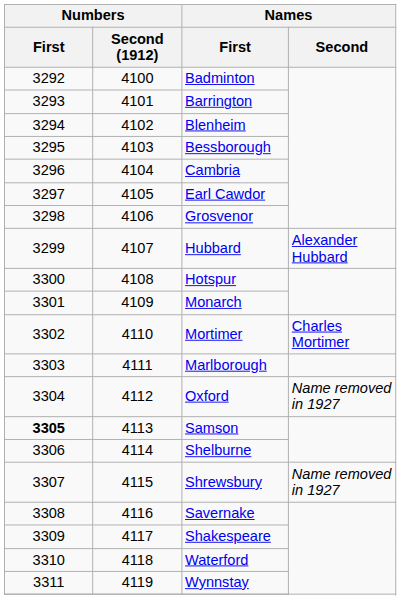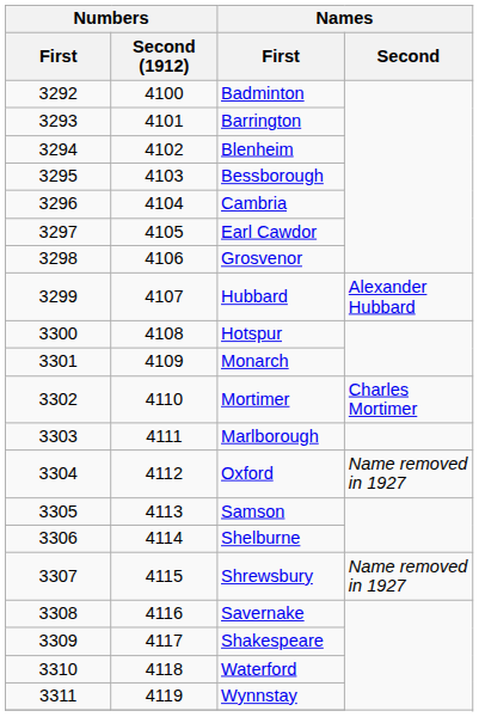Samson | Numbers / First: bold -> normal
